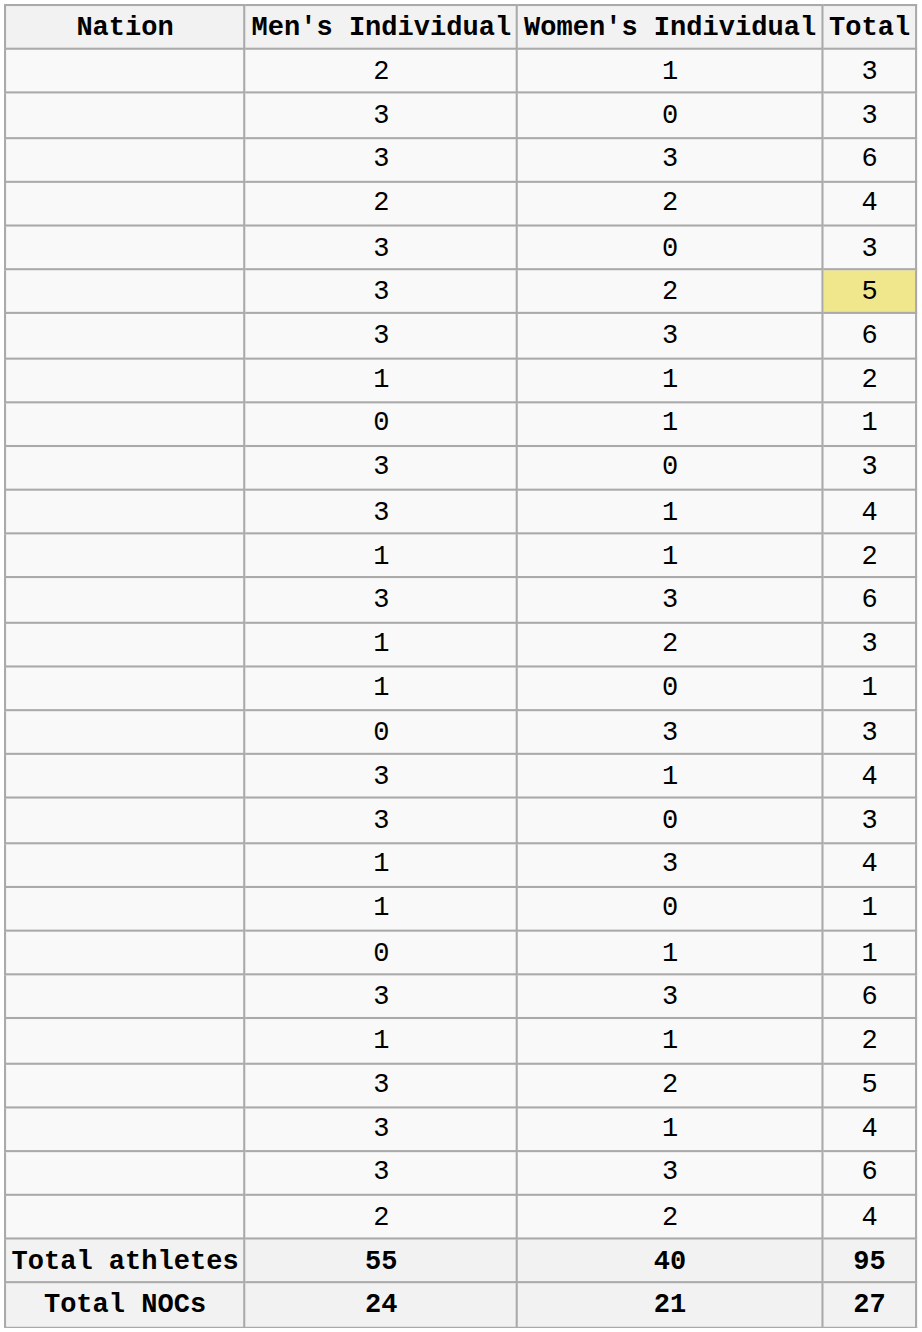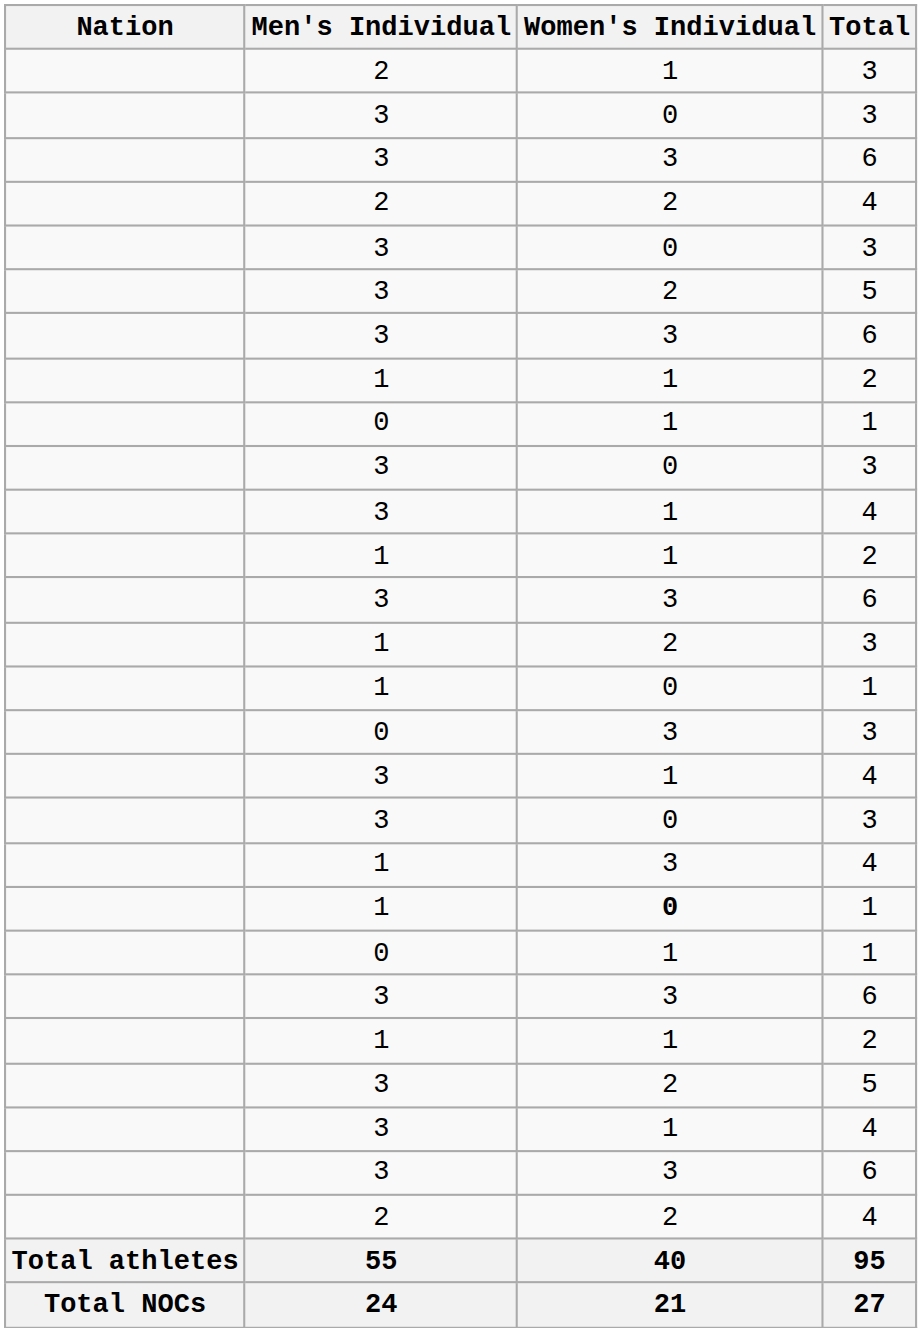row 7 | Total: khaki background -> no background
row 21 | Women's Individual: normal -> bold
